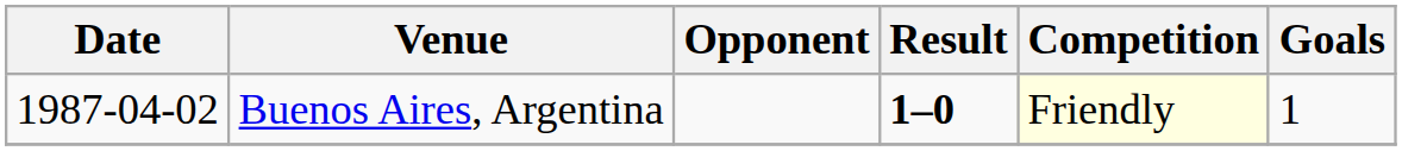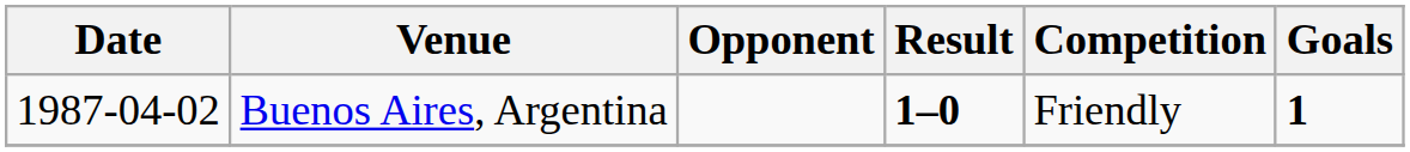Buenos Aires, Argentina | Competition: lightyellow background -> no background
Buenos Aires, Argentina | Goals: normal -> bold
